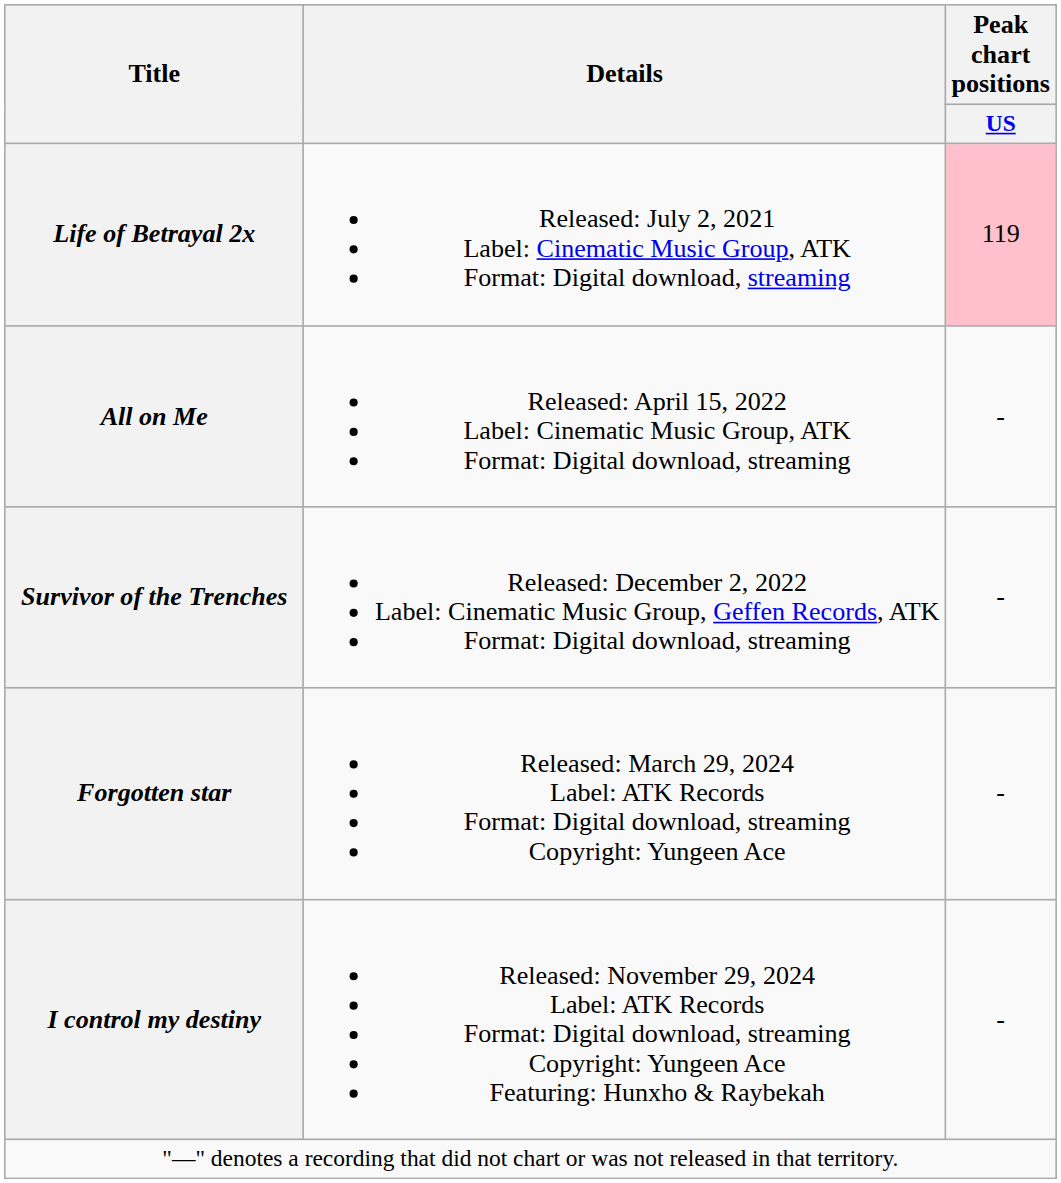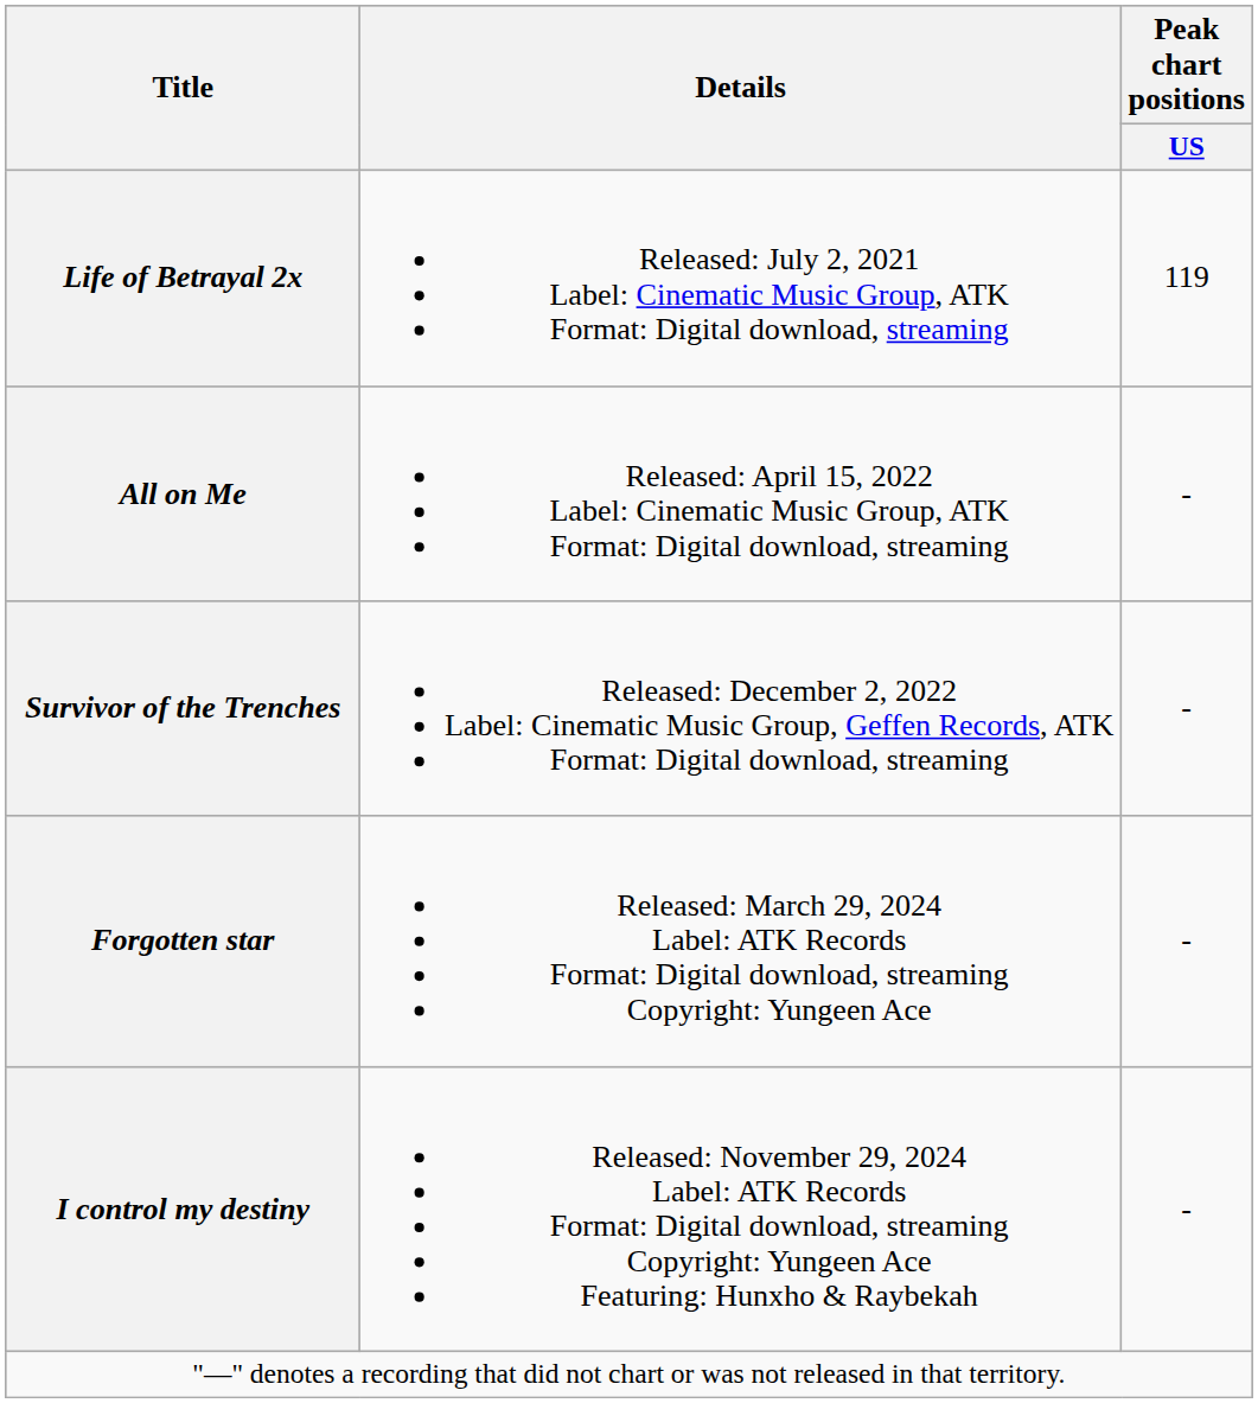Life of Betrayal 2x | Peak chart positions / US: pink background -> no background
